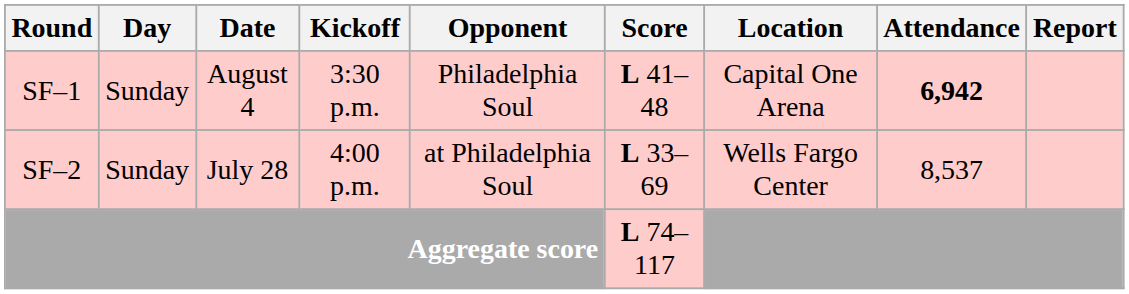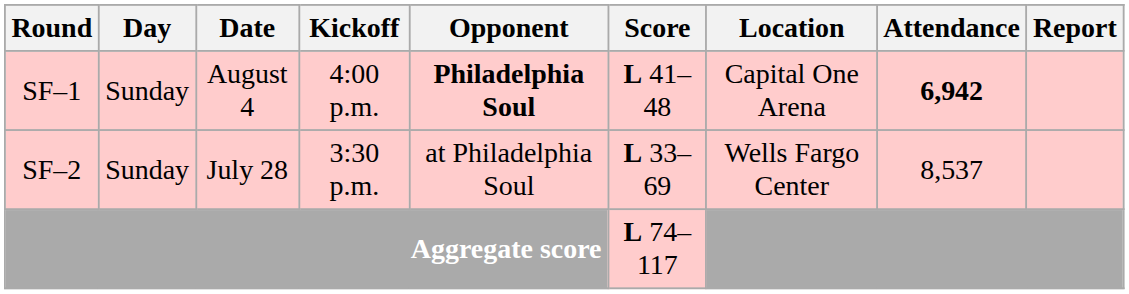SF–1 | Kickoff: 3:30 p.m. -> 4:00 p.m.
SF–1 | Opponent: normal -> bold
SF–2 | Kickoff: 4:00 p.m. -> 3:30 p.m.
